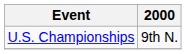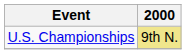U.S. Championships | 2000: no background -> khaki background
